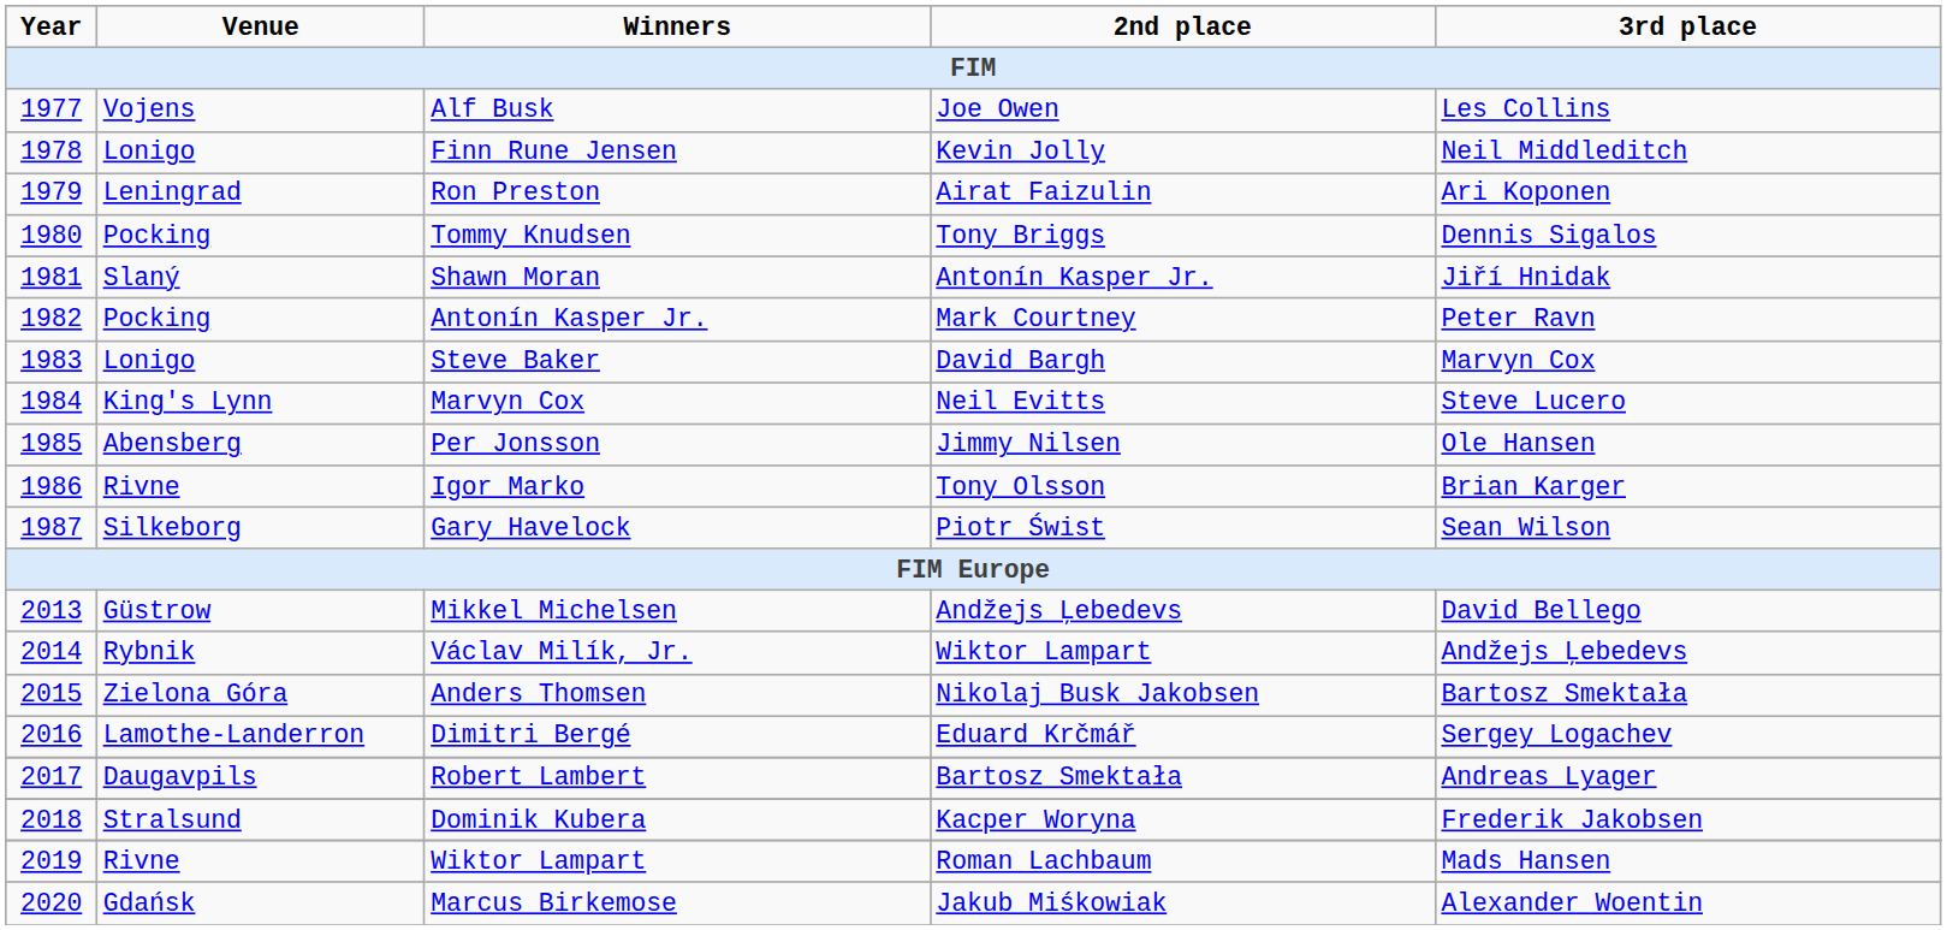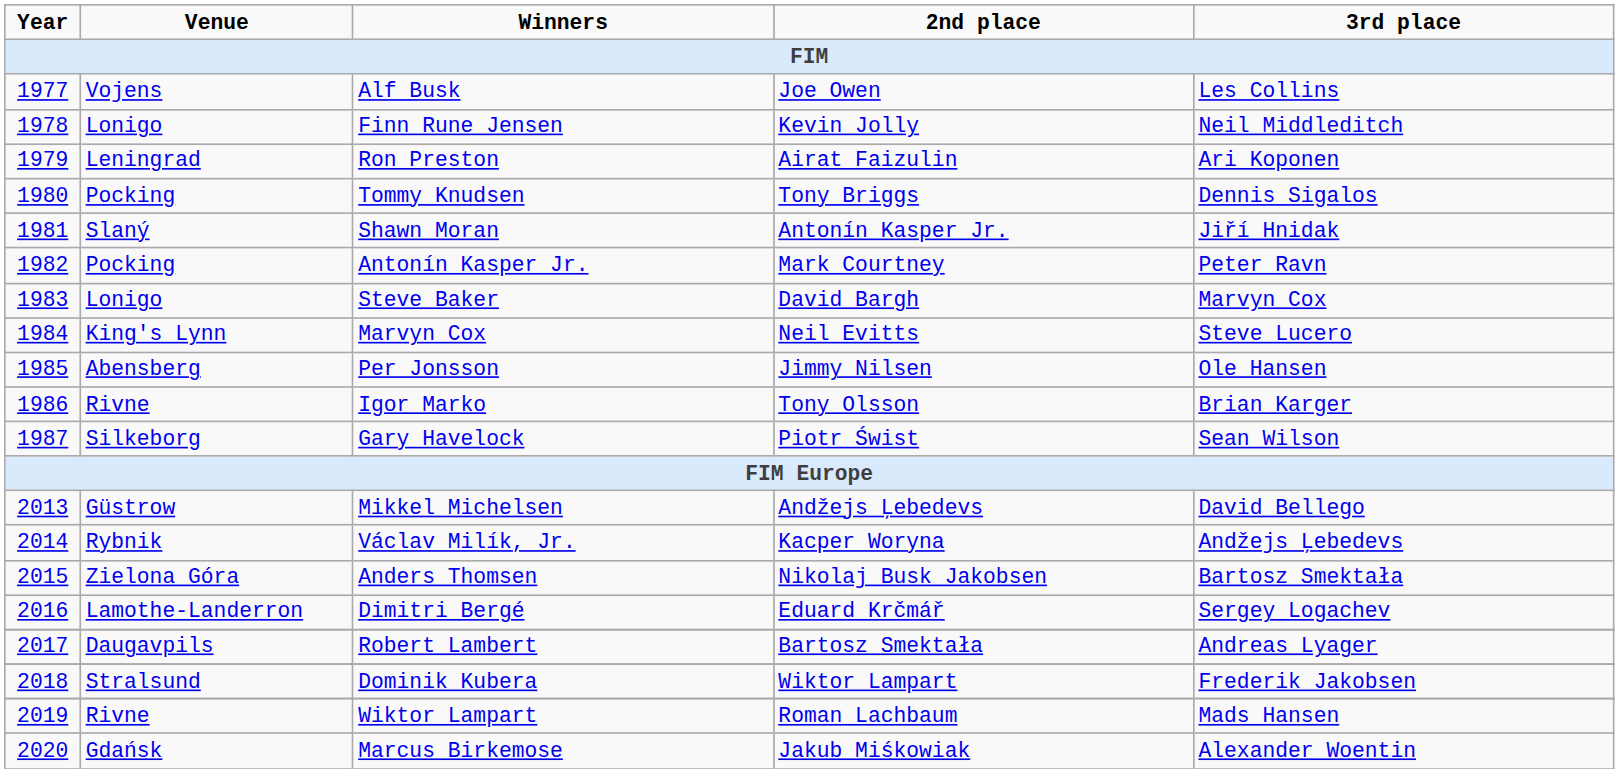Václav Milík, Jr. | 2nd place: Wiktor Lampart -> Kacper Woryna
Dominik Kubera | 2nd place: Kacper Woryna -> Wiktor Lampart
